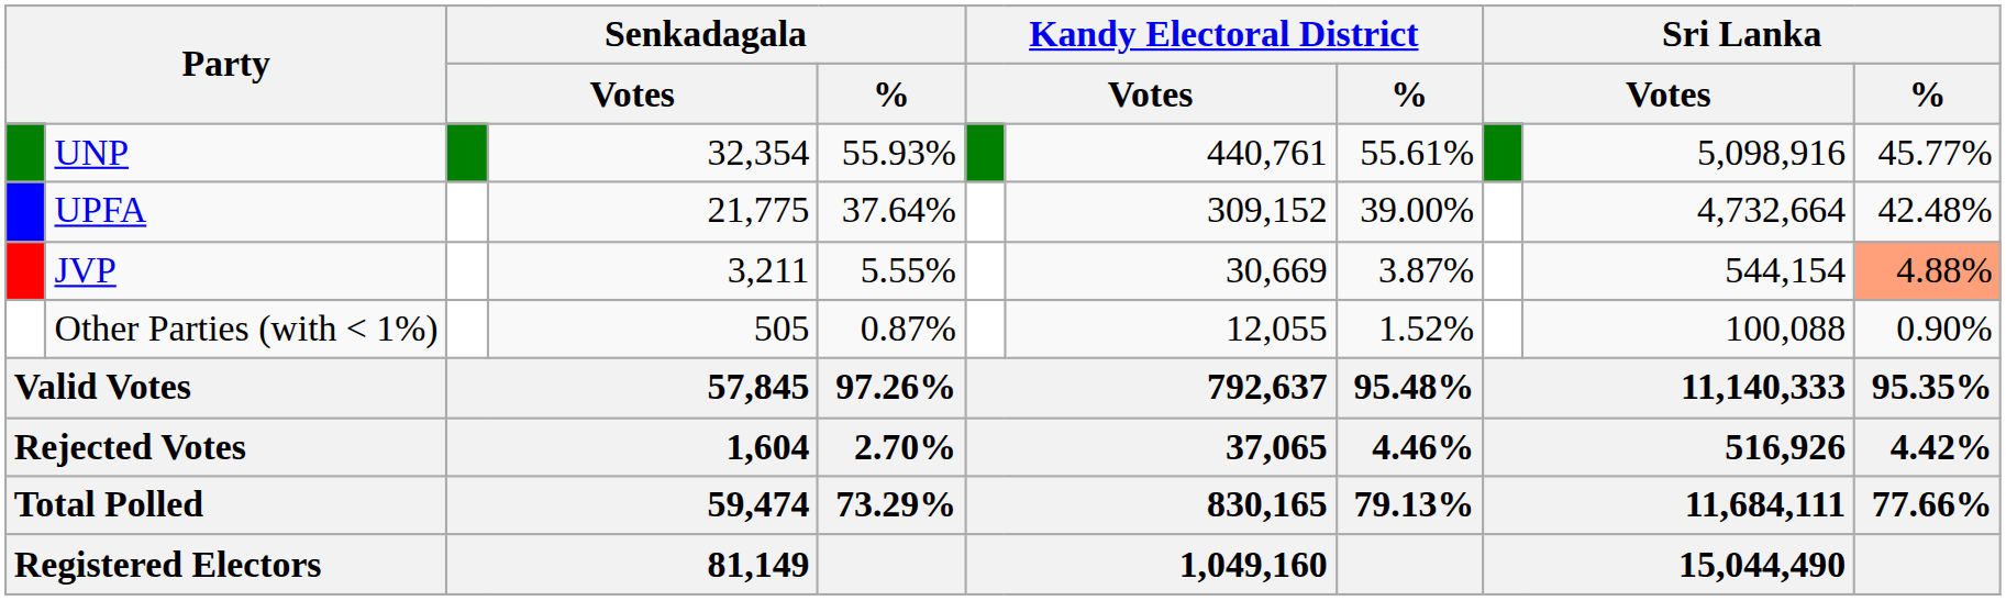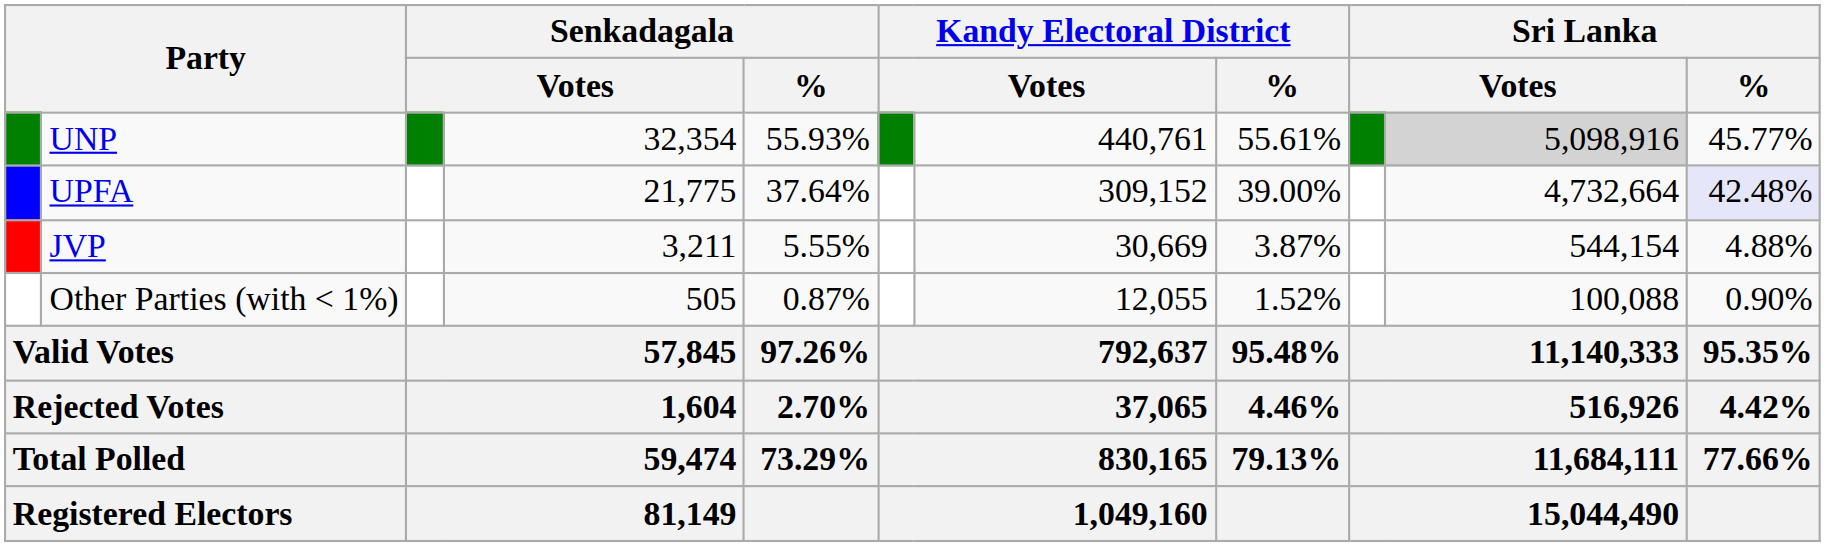UNP | column 10: no background -> lightgrey background
UPFA | Sri Lanka / %: no background -> lavender background
JVP | Sri Lanka / %: lightsalmon background -> no background
